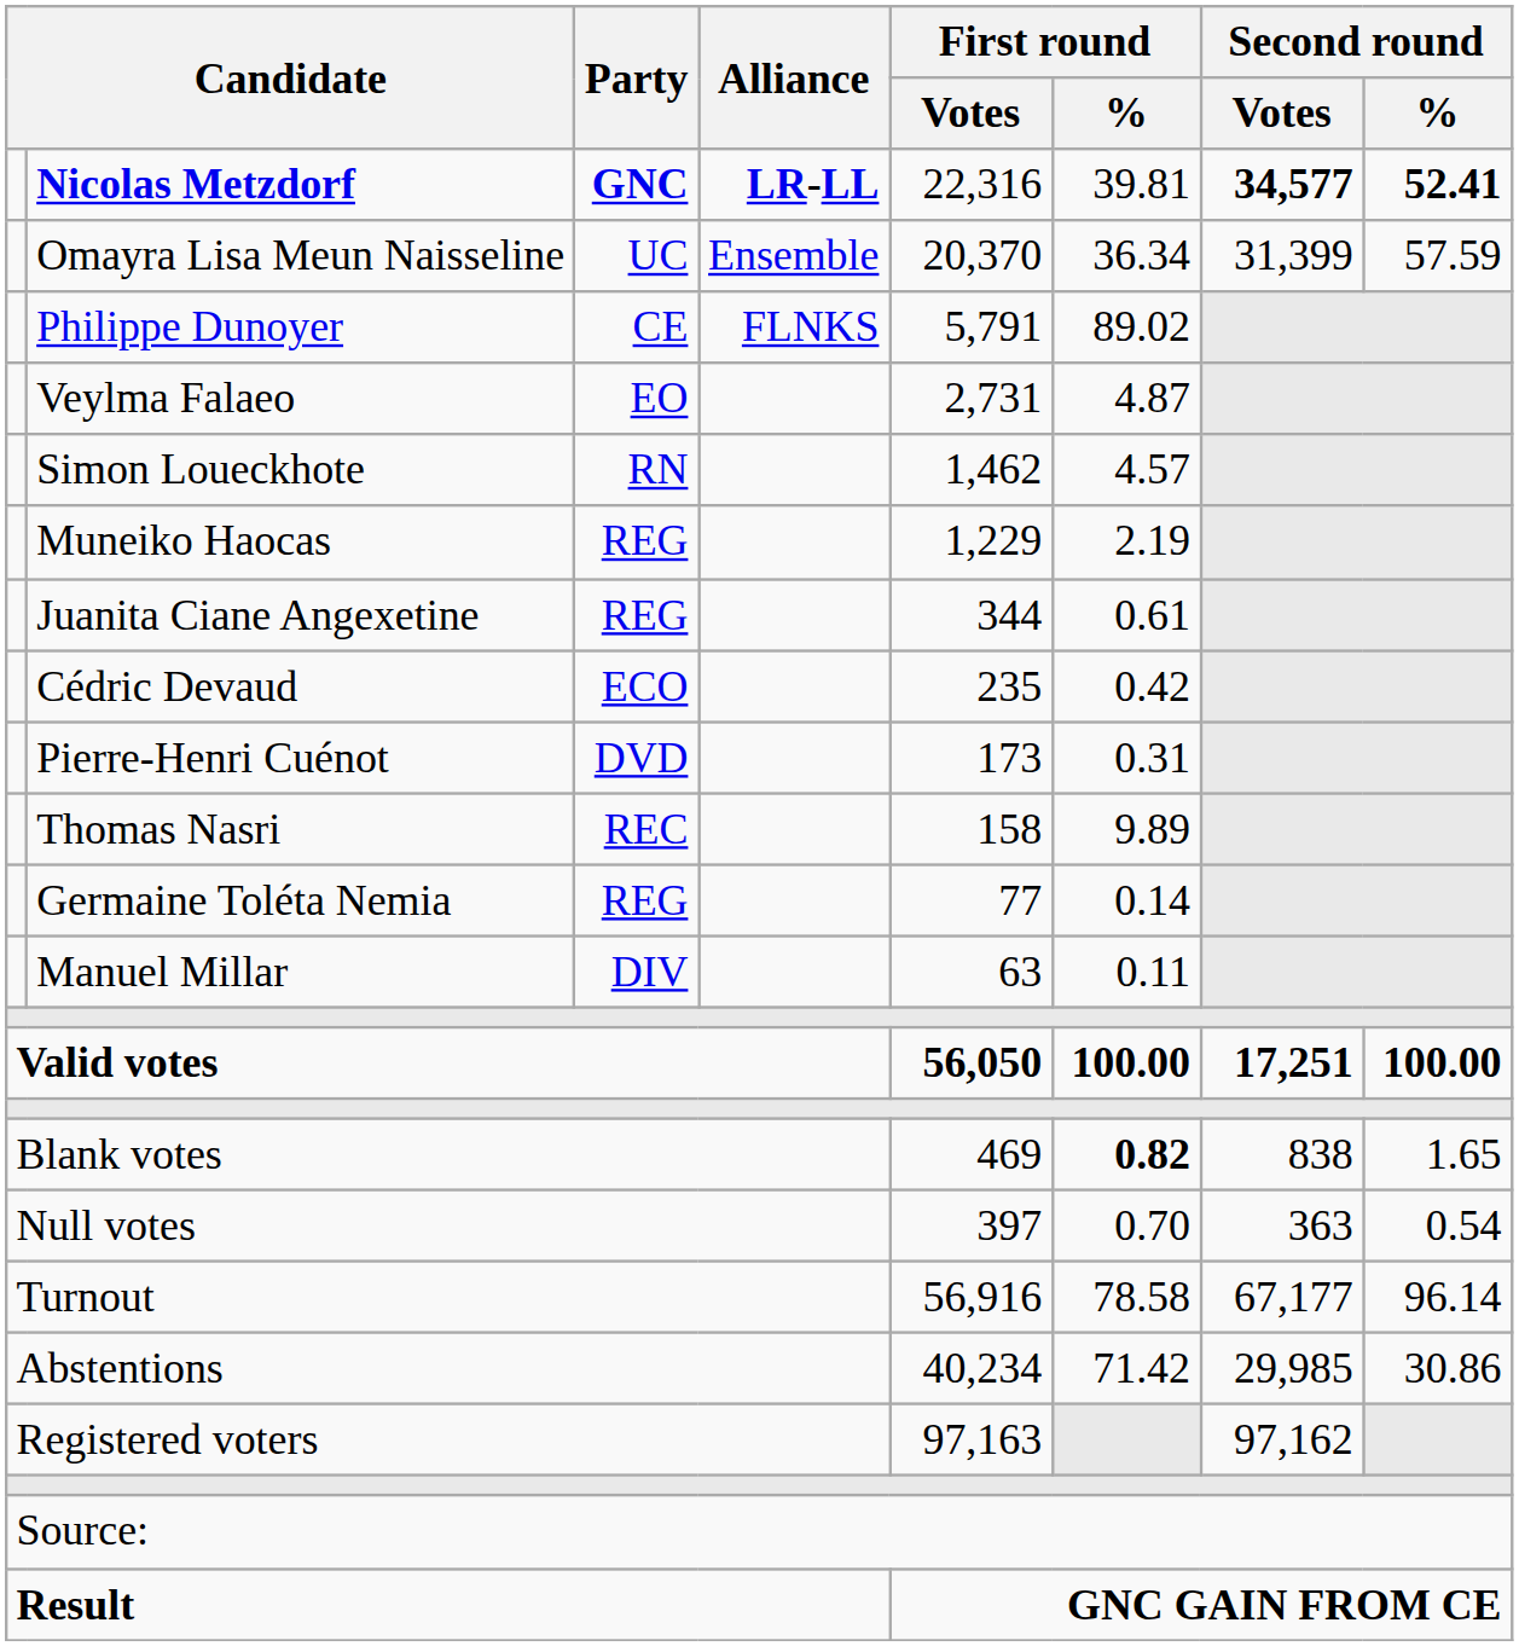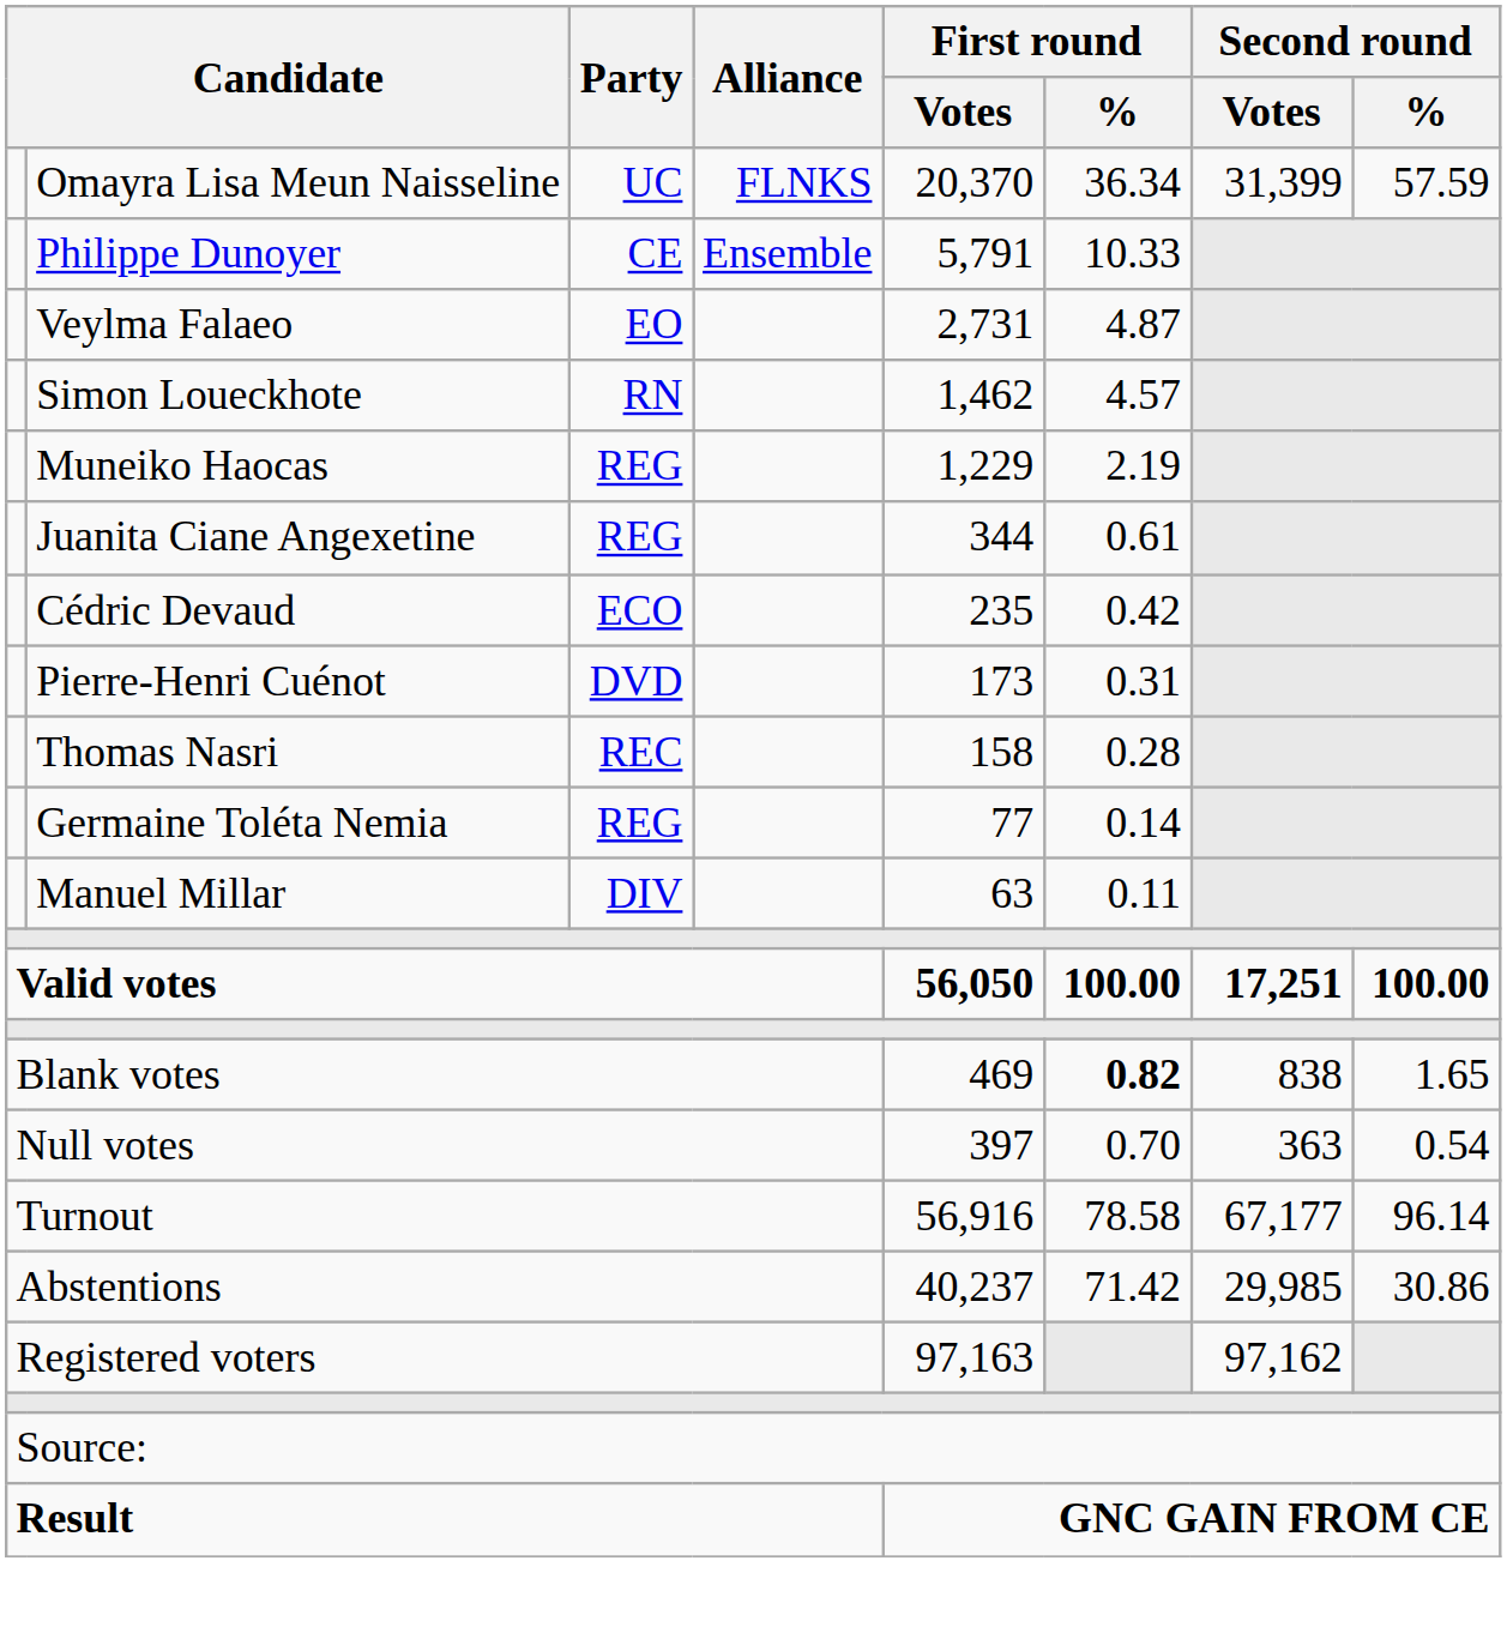- row: Nicolas Metzdorf | GNC | LR-LL | 22,316 | 39.81 | 34,577 | 52.41
Omayra Lisa Meun Naisseline | Alliance: Ensemble -> FLNKS
Philippe Dunoyer | Alliance: FLNKS -> Ensemble
Philippe Dunoyer | First round / %: 89.02 -> 10.33
Thomas Nasri | First round / %: 9.89 -> 0.28
Abstentions | First round / Votes: 40,234 -> 40,237
